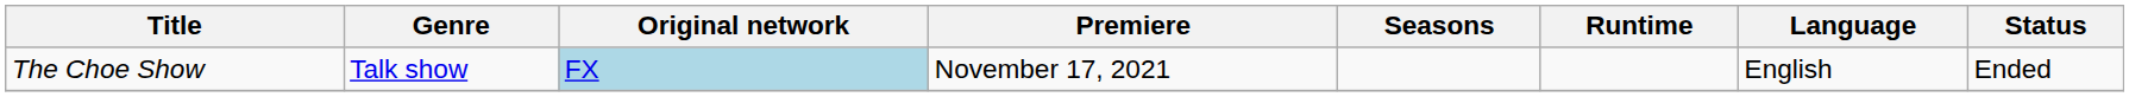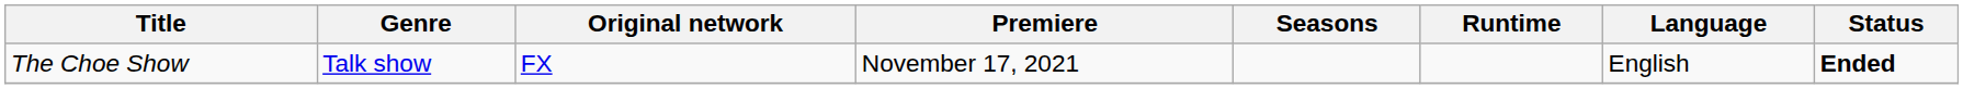The Choe Show | Original network: lightblue background -> no background
The Choe Show | Status: normal -> bold
